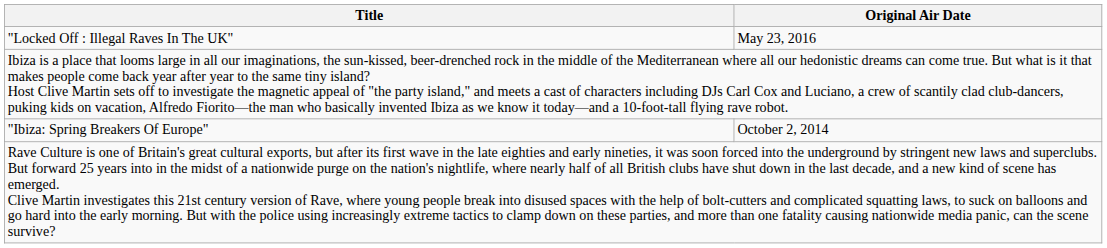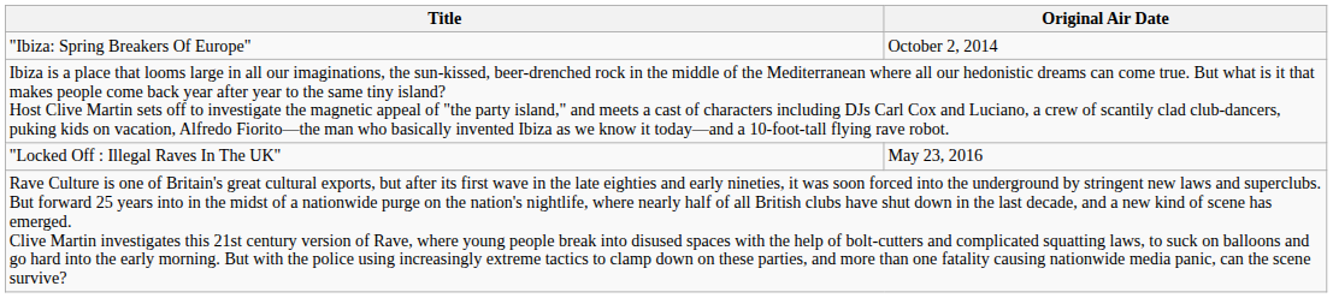rows swapped: "Ibiza: Spring Breakers Of Europe" <-> "Locked Off : Illegal Raves In The UK"
